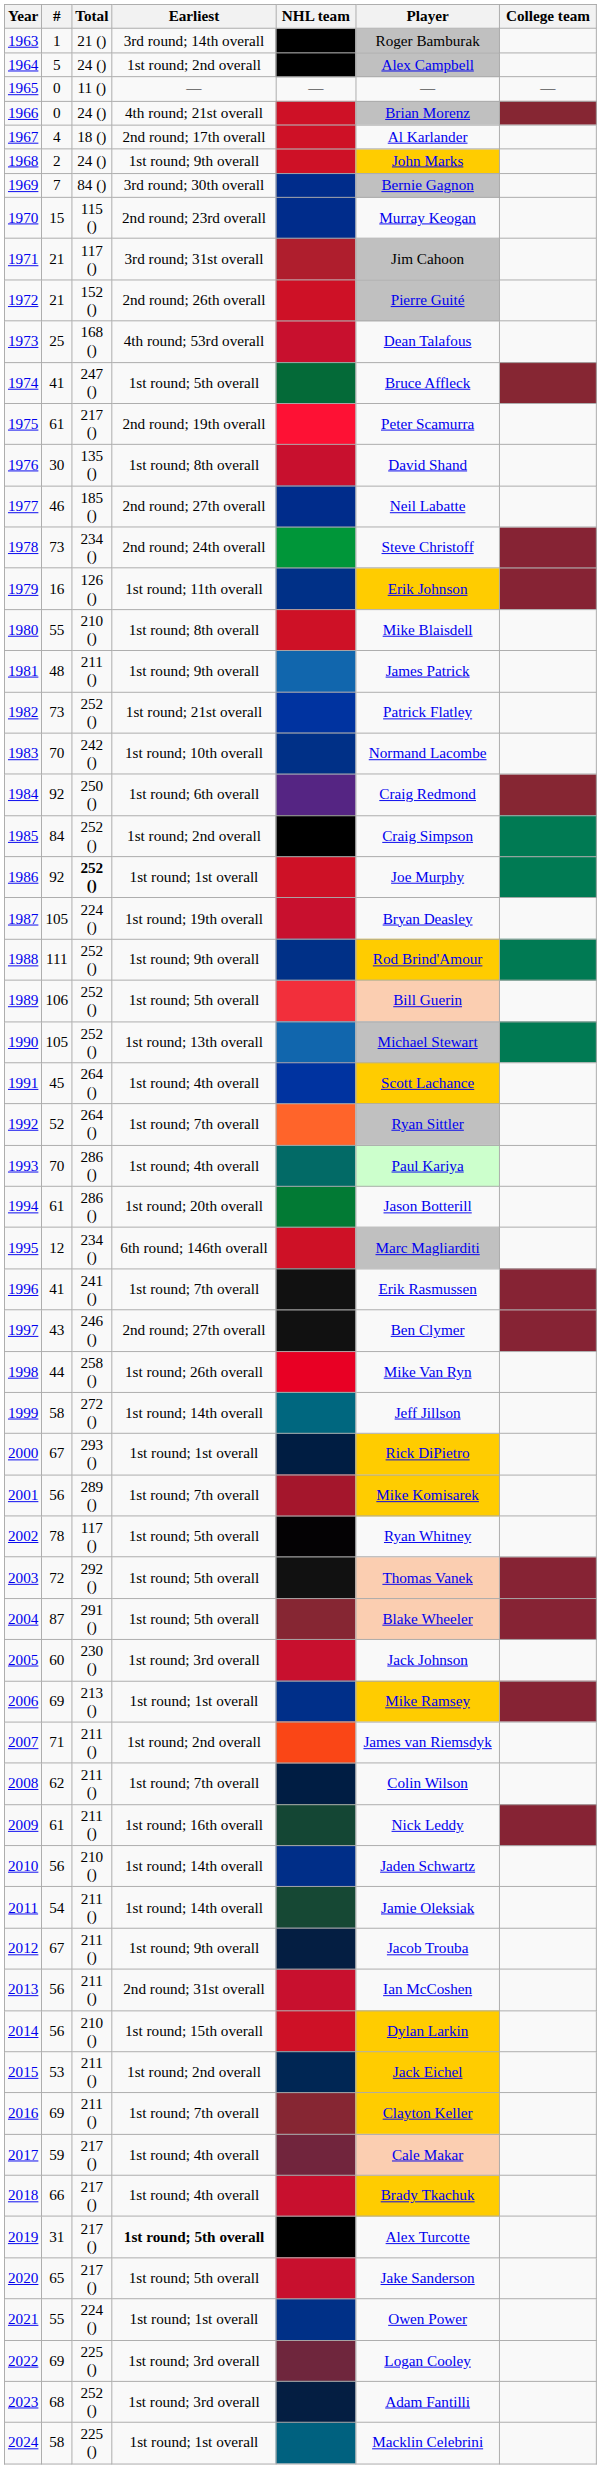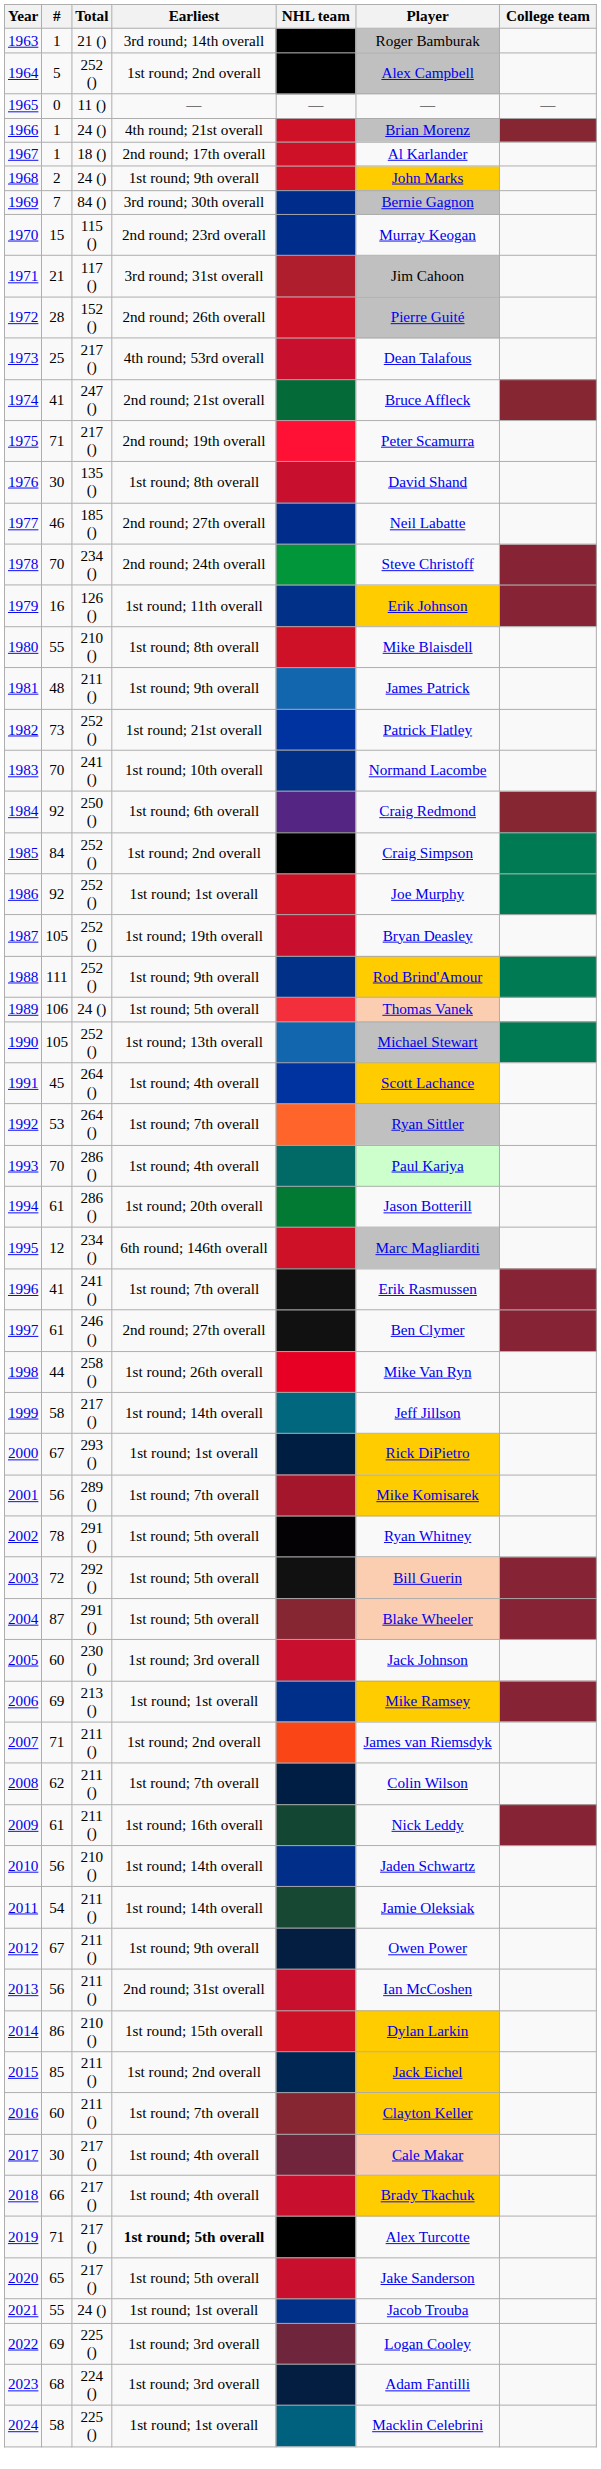1964 | Total: 24 () -> 252 ()
1966 | #: 0 -> 1
1967 | #: 4 -> 1
1972 | #: 21 -> 28
1973 | Total: 168 () -> 217 ()
1974 | Earliest: 1st round; 5th overall -> 2nd round; 21st overall
1975 | #: 61 -> 71
1978 | #: 73 -> 70
1983 | Total: 242 () -> 241 ()
1986 | Total: bold -> normal
1987 | Total: 224 () -> 252 ()
1989 | Total: 252 () -> 24 ()
1989 | Player: Bill Guerin -> Thomas Vanek
1992 | #: 52 -> 53
1997 | #: 43 -> 61
1999 | Total: 272 () -> 217 ()
2002 | Total: 117 () -> 291 ()
2003 | Player: Thomas Vanek -> Bill Guerin
2012 | Player: Jacob Trouba -> Owen Power
2014 | #: 56 -> 86
2015 | #: 53 -> 85
2016 | #: 69 -> 60
2017 | #: 59 -> 30
2019 | #: 31 -> 71
2021 | Total: 224 () -> 24 ()
2021 | Player: Owen Power -> Jacob Trouba
2023 | Total: 252 () -> 224 ()
